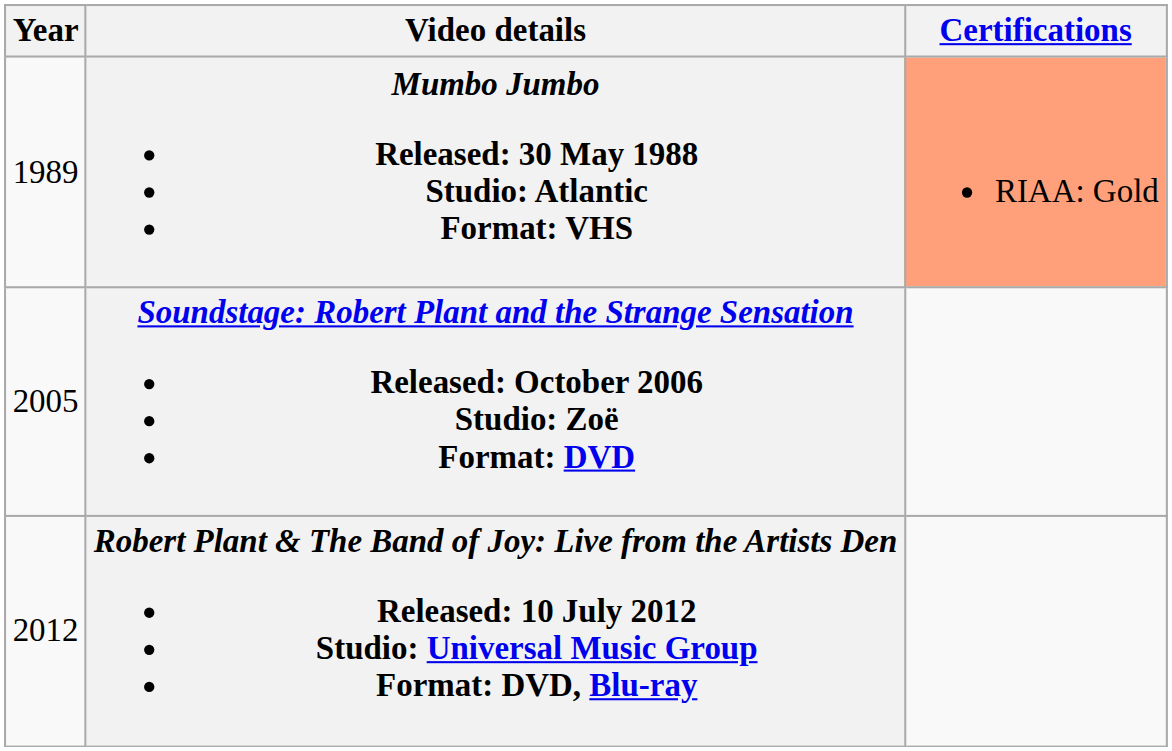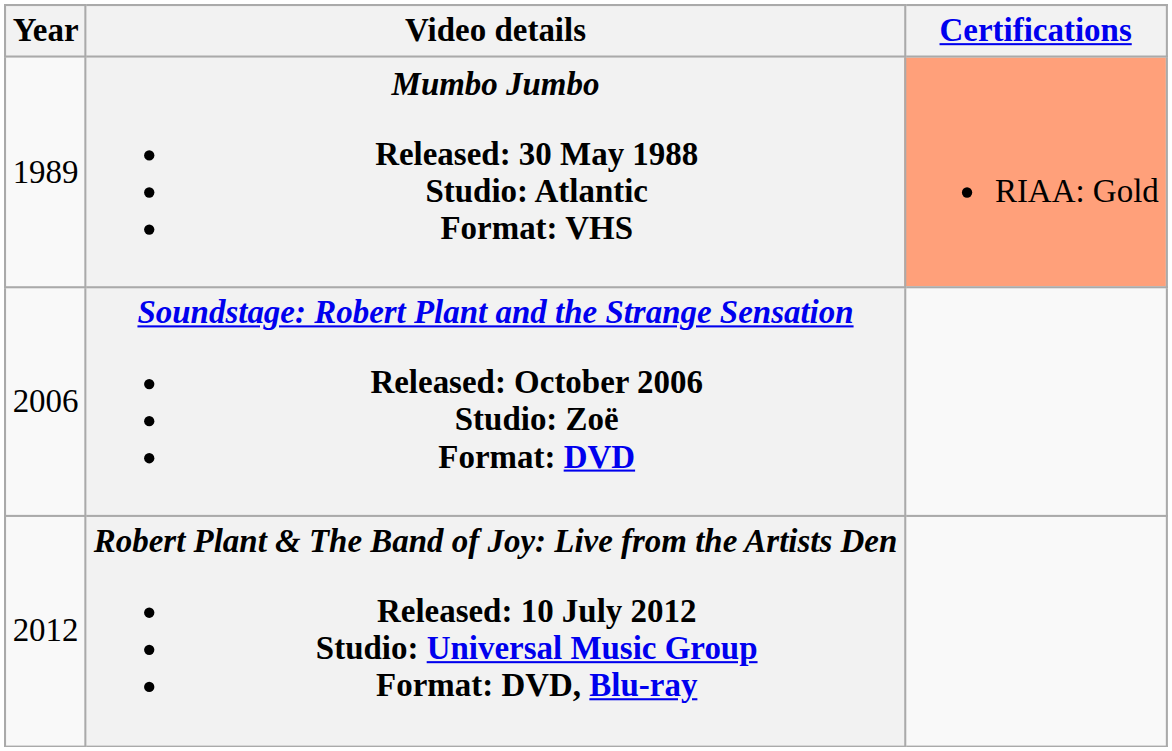row 3 | Year: 2005 -> 2006
